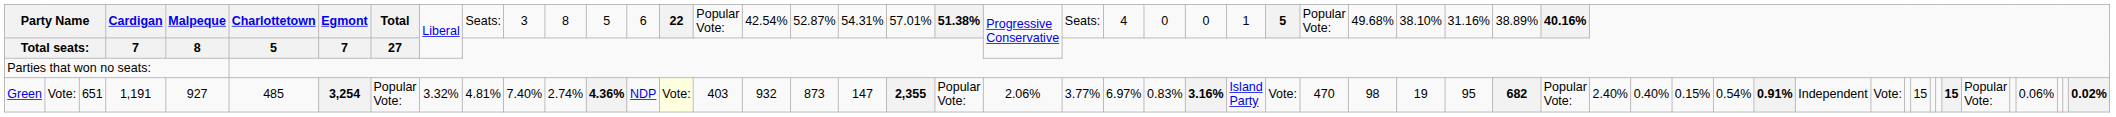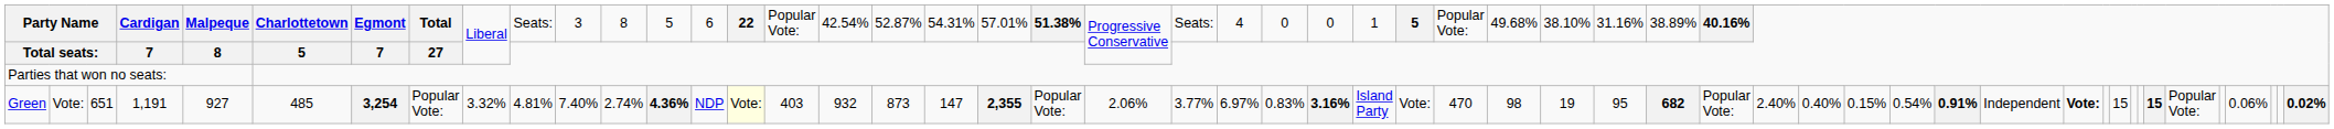Green | column 41: normal -> bold
